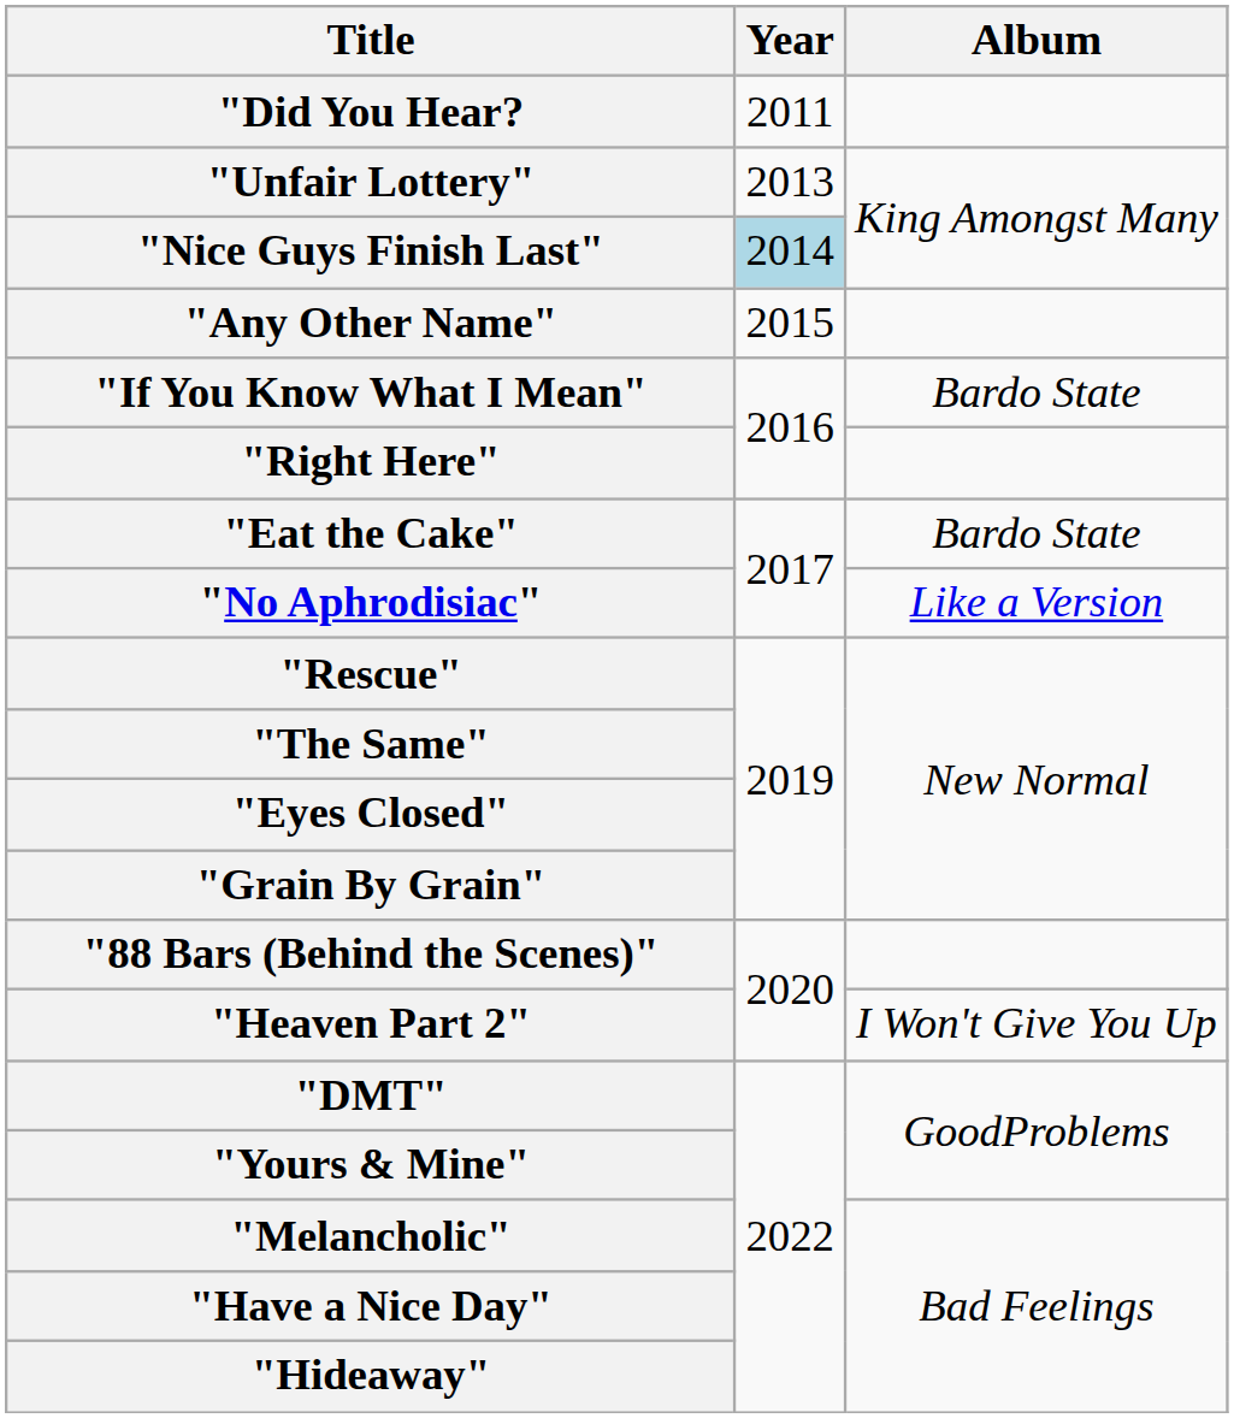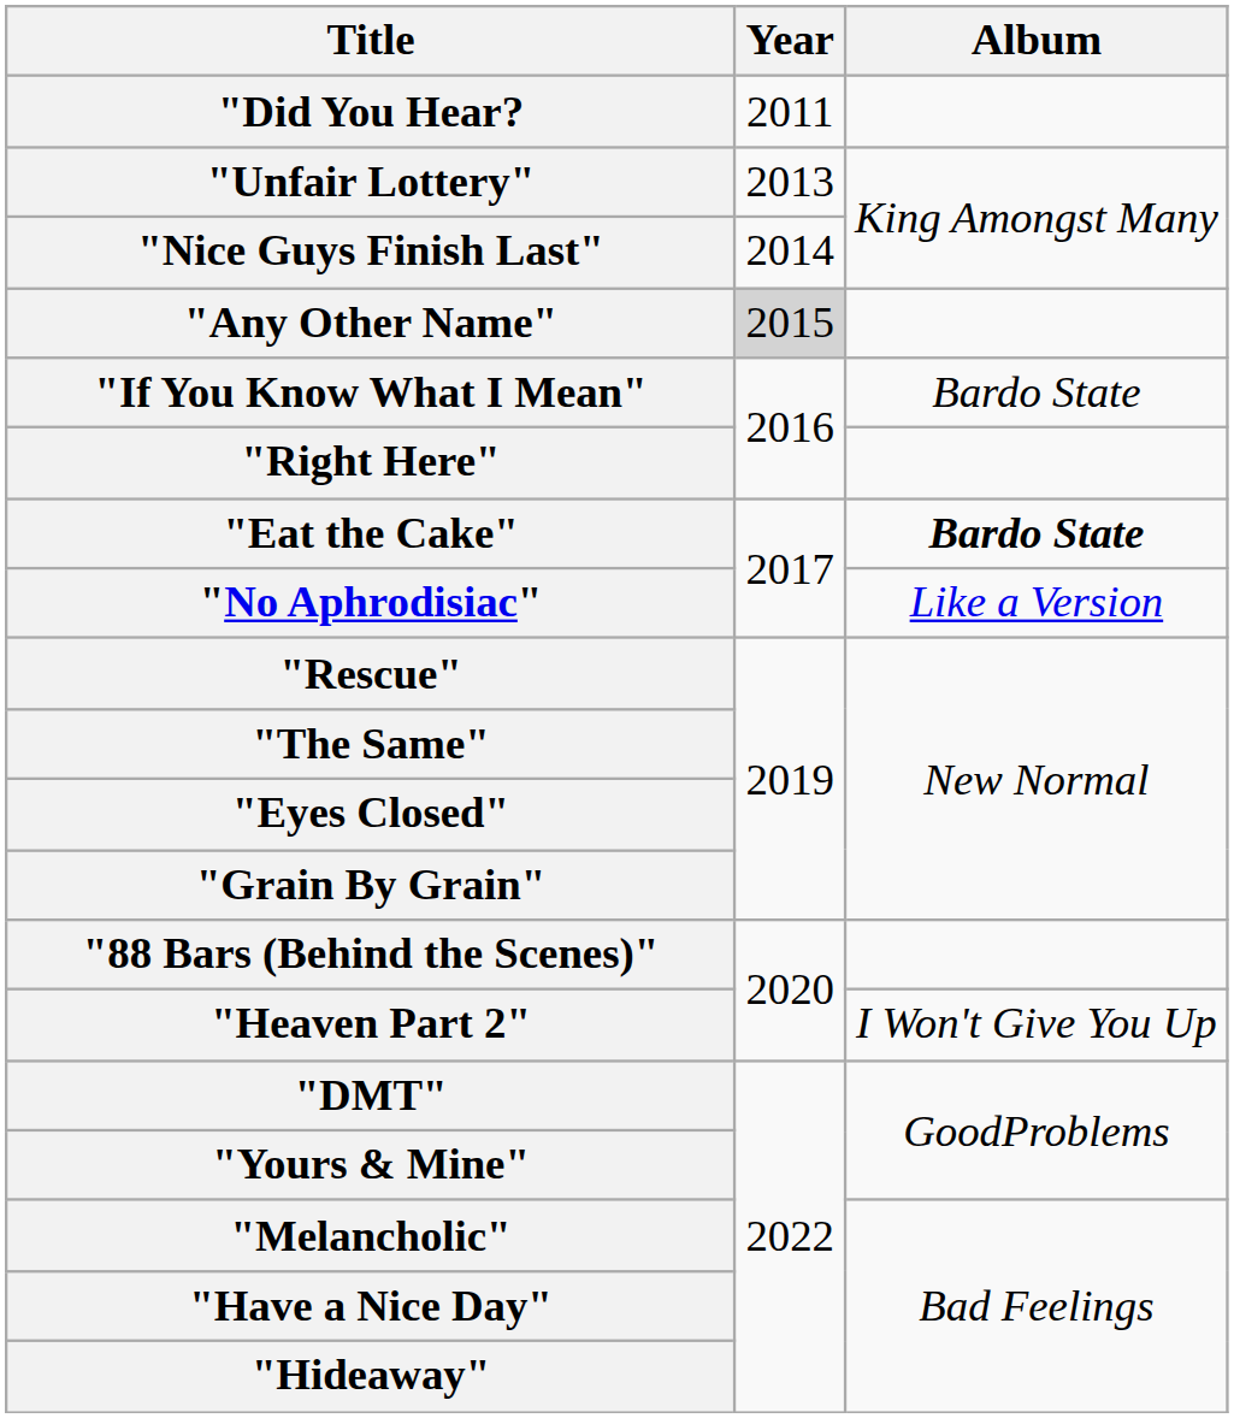"Nice Guys Finish Last" | Year: lightblue background -> no background
"Any Other Name" | Year: no background -> lightgrey background
"Eat the Cake" | Album: normal -> bold
